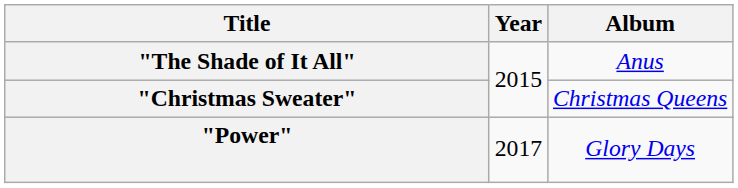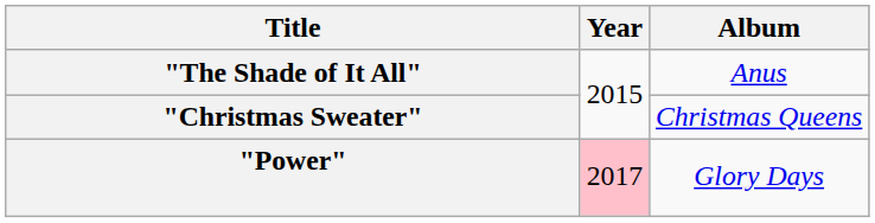"Power" | Year: no background -> pink background
